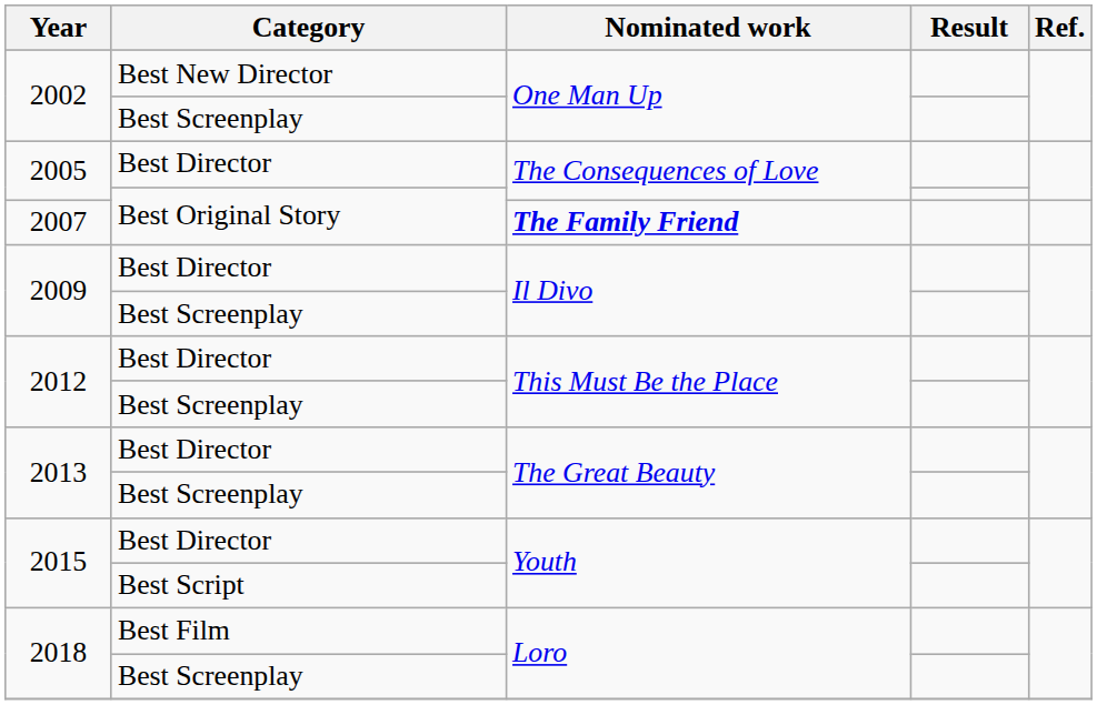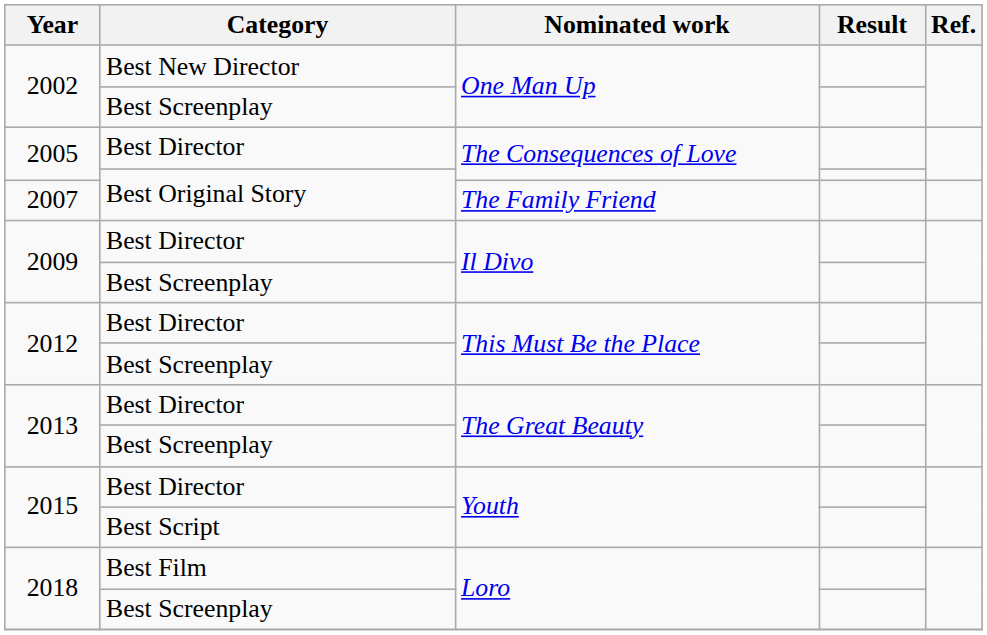2007 | Nominated work: bold -> normal
